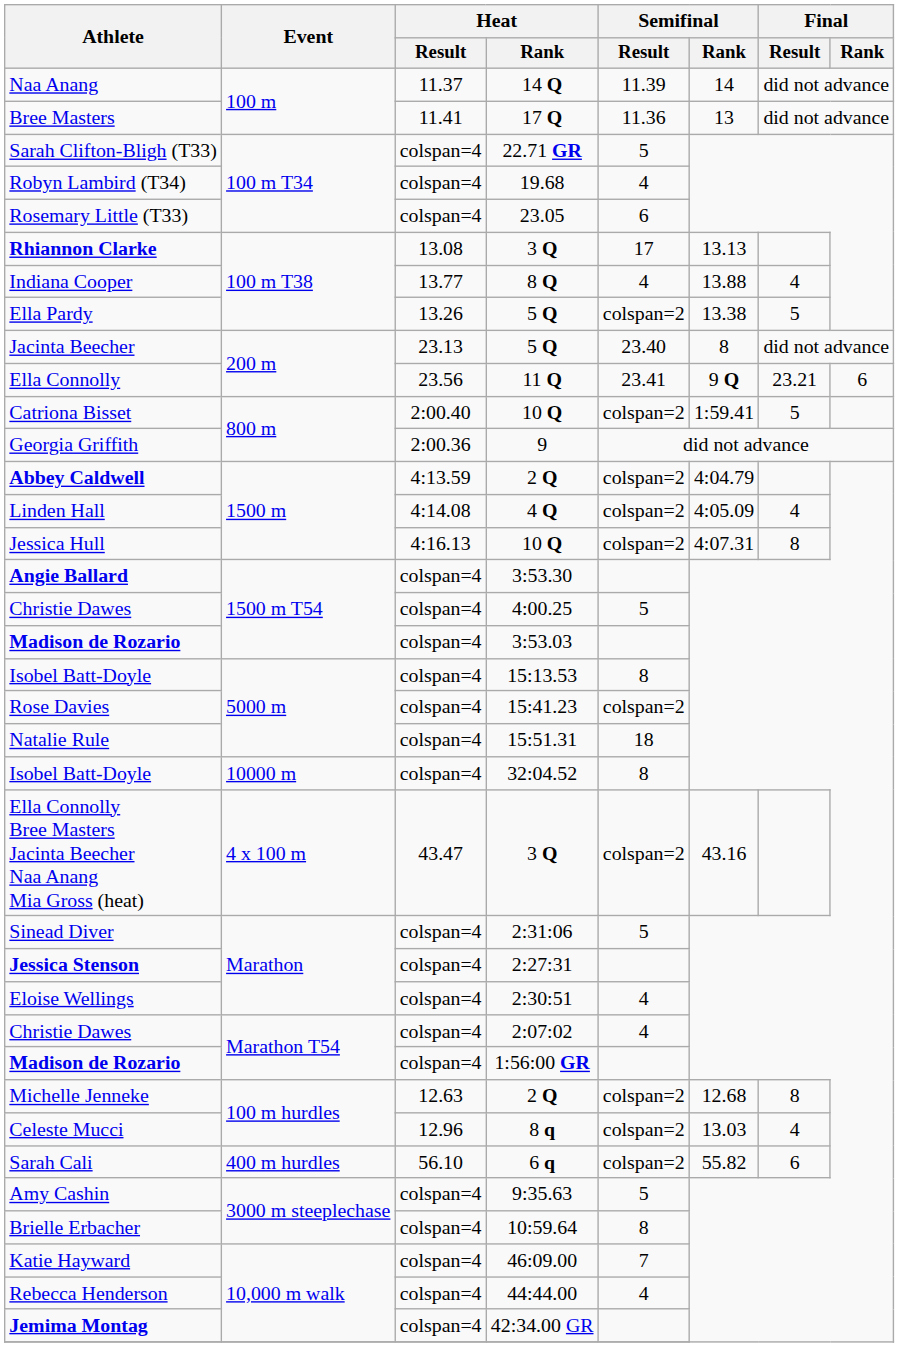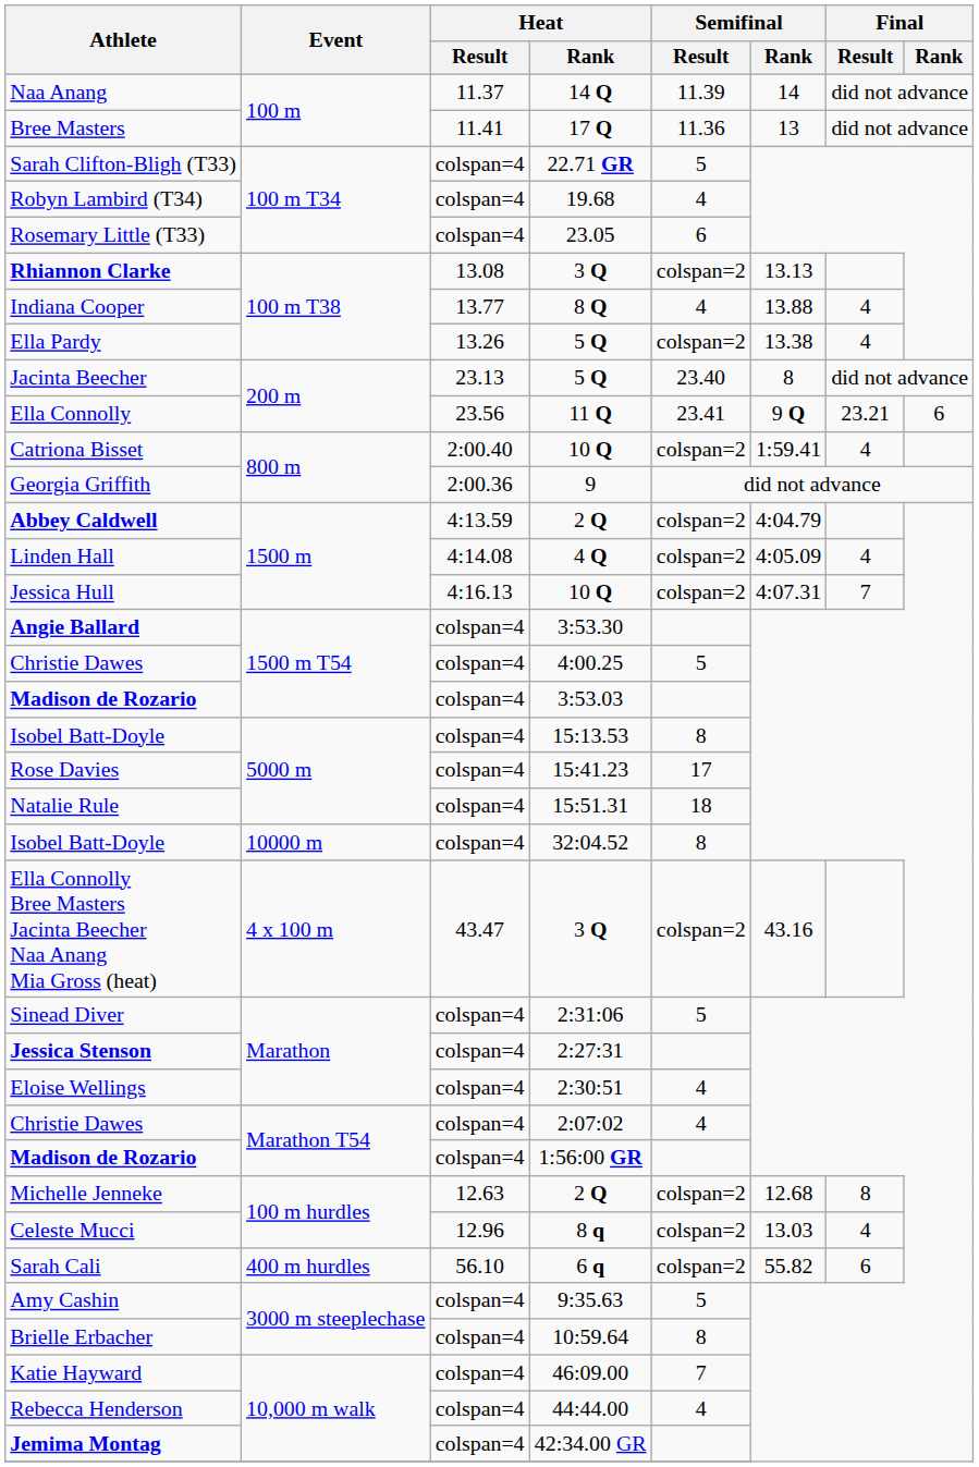Rhiannon Clarke | Semifinal / Result: 17 -> colspan=2
Ella Pardy | Final / Result: 5 -> 4
Catriona Bisset | Final / Result: 5 -> 4
Jessica Hull | Final / Result: 8 -> 7
Rose Davies | Semifinal / Result: colspan=2 -> 17
